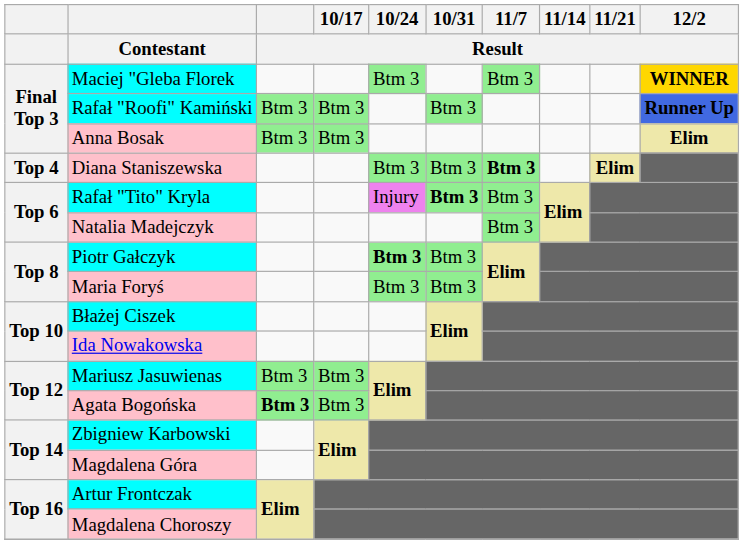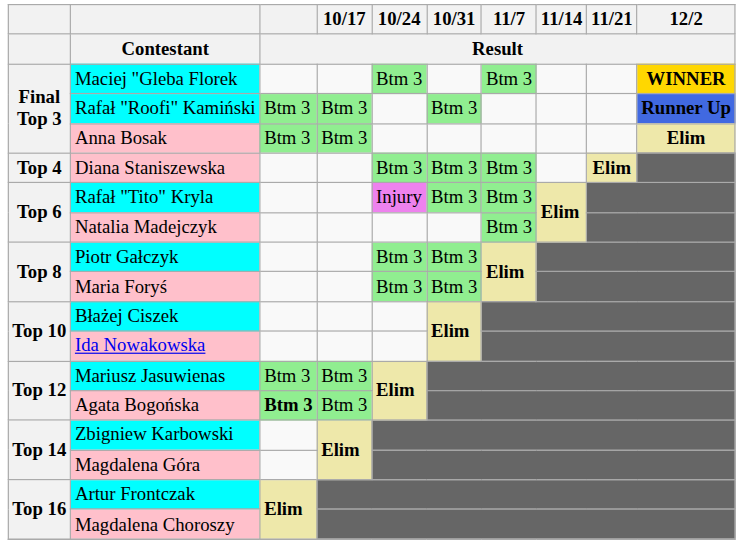Diana Staniszewska | 11/7 / Result: bold -> normal
Rafał "Tito" Kryla | 10/31 / Result: bold -> normal
Piotr Gałczyk | 10/24 / Result: bold -> normal
